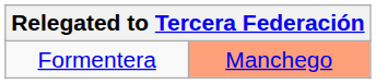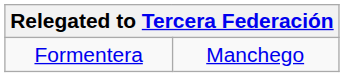Formentera | column 2: lightsalmon background -> no background
